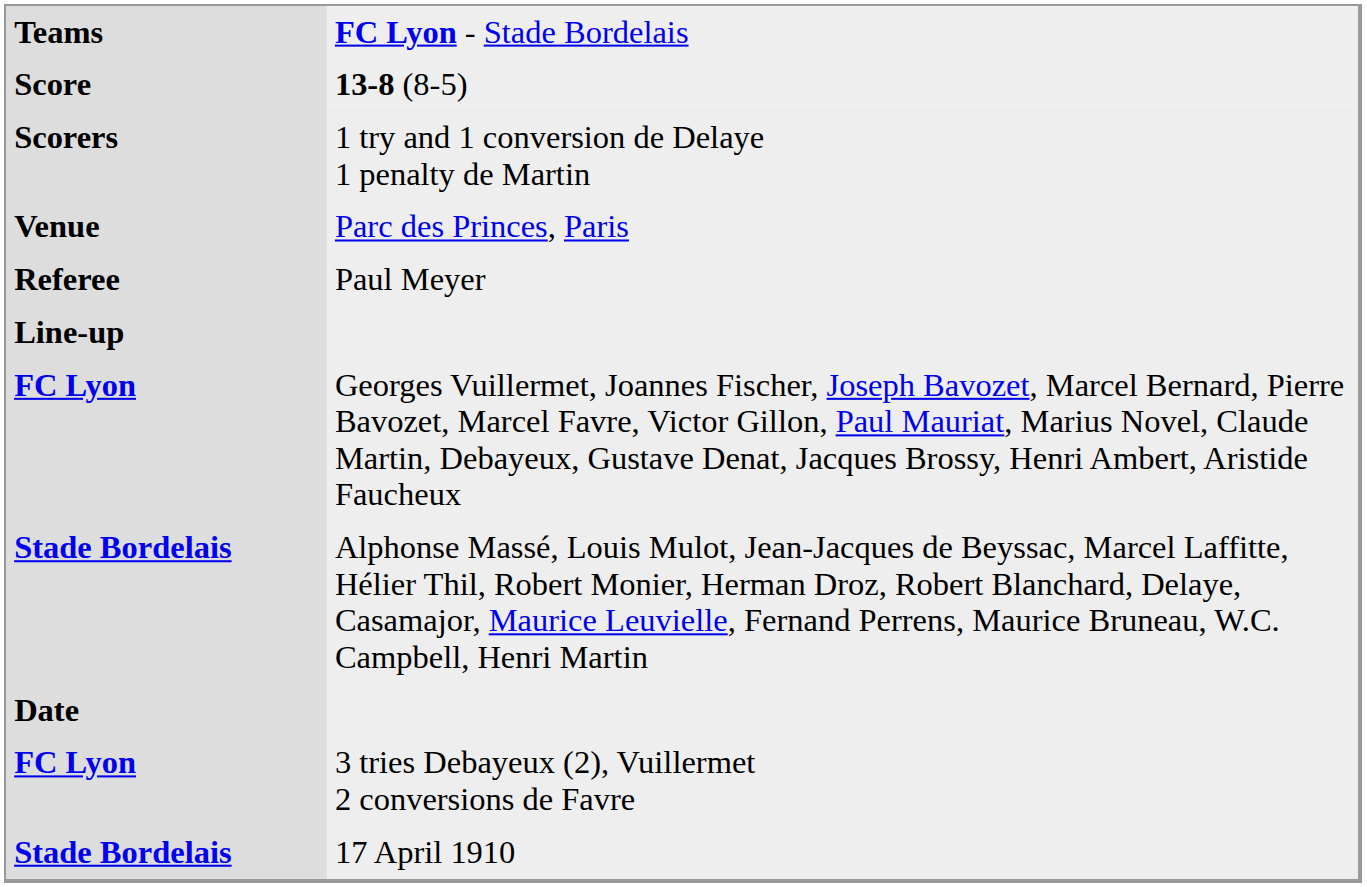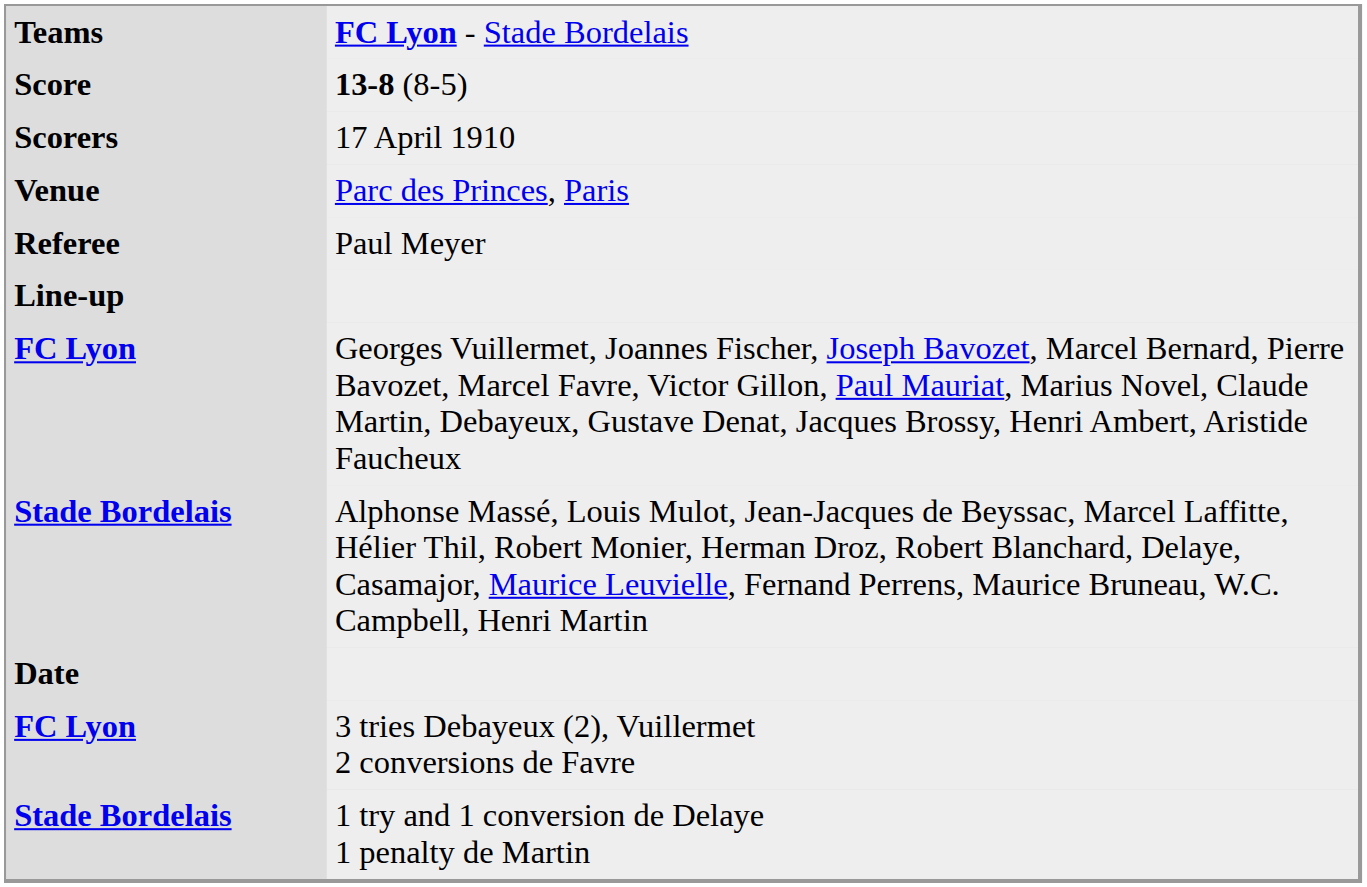row 3 | column 2: 1 try and 1 conversion de Delaye 1 penalty de Martin -> 17 April 1910
row 11 | column 2: 17 April 1910 -> 1 try and 1 conversion de Delaye 1 penalty de Martin
